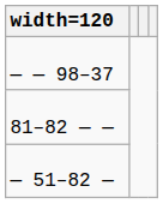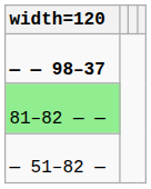— — 98–37 | width=120: normal -> bold
81–82 — — | width=120: no background -> lightgreen background
